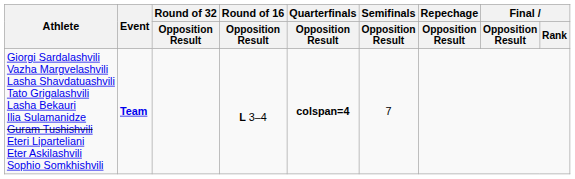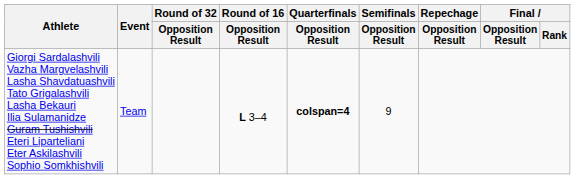row 3 | Event: bold -> normal
row 3 | Semifinals / Opposition Result: 7 -> 9
